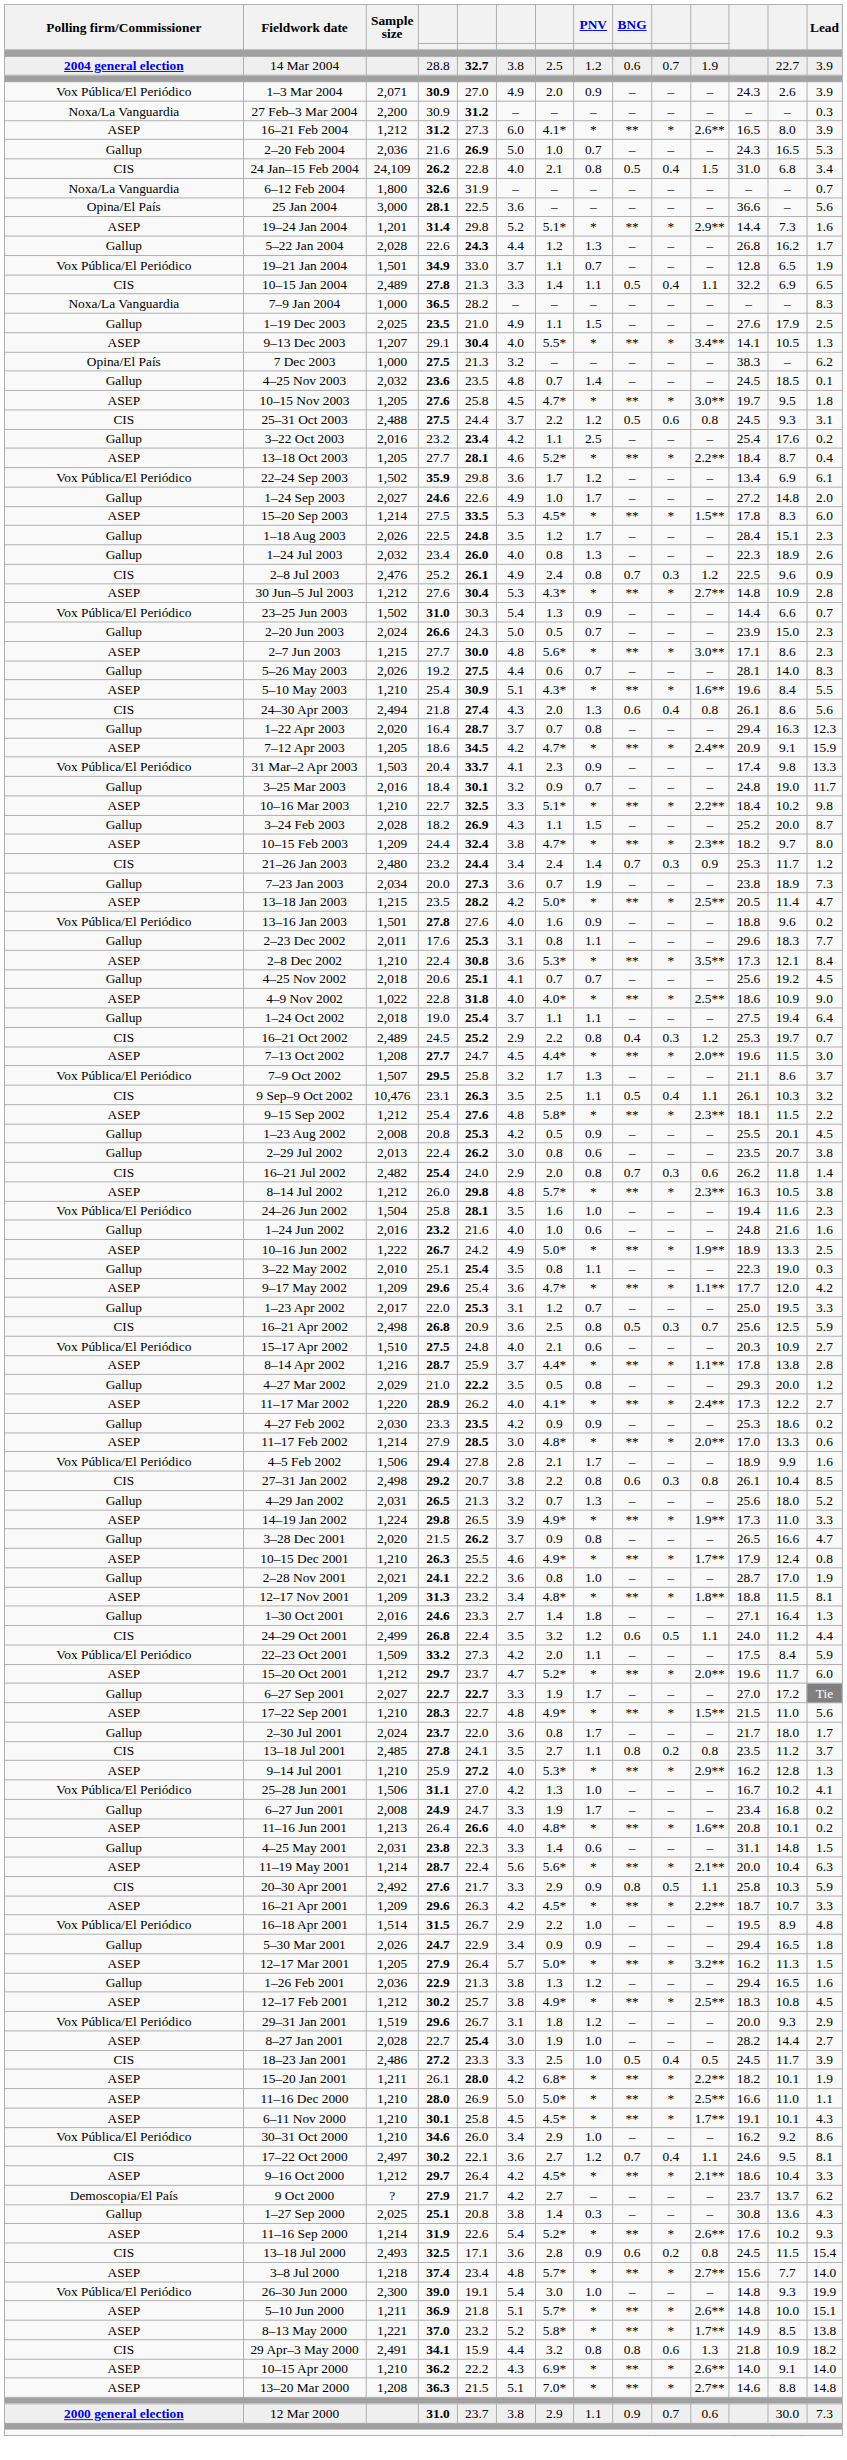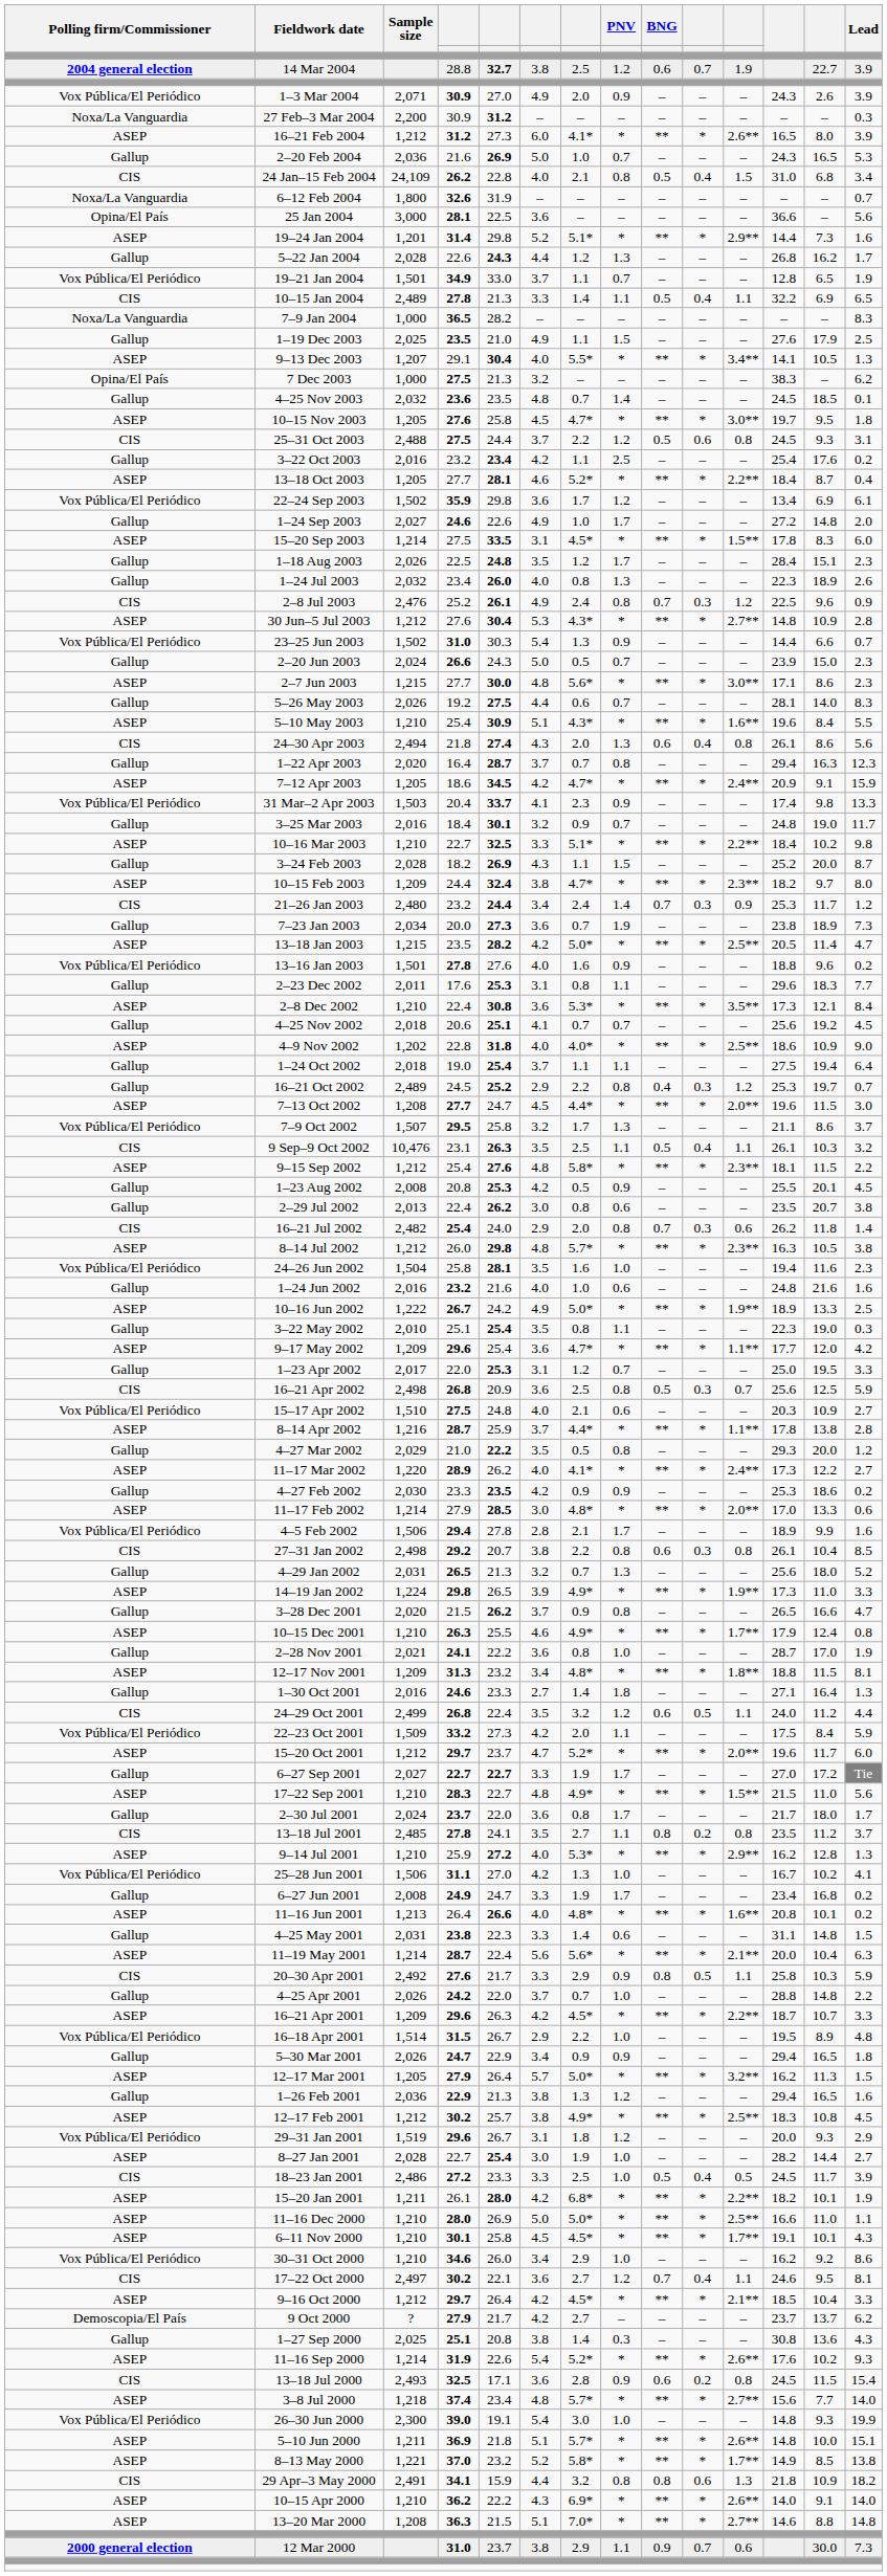15–20 Sep 2003 | column 6: 5.3 -> 3.1
4–9 Nov 2002 | Sample size: 1,022 -> 1,202
16–21 Oct 2002 | Polling firm/Commissioner: CIS -> Gallup
+ row: Gallup | 4–25 Apr 2001 | 2,026 | 24.2 | 22.0 | 3.7 | 0.7 | 1.0 | – | – | – | 28.8 | 14.8 | 2.2
9–16 Oct 2000 | column 12: 18.6 -> 18.5
